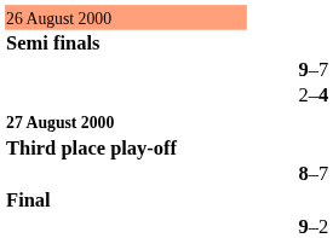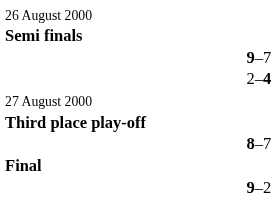26 August 2000 | column 1: lightsalmon background -> no background
27 August 2000 | column 1: bold -> normal
